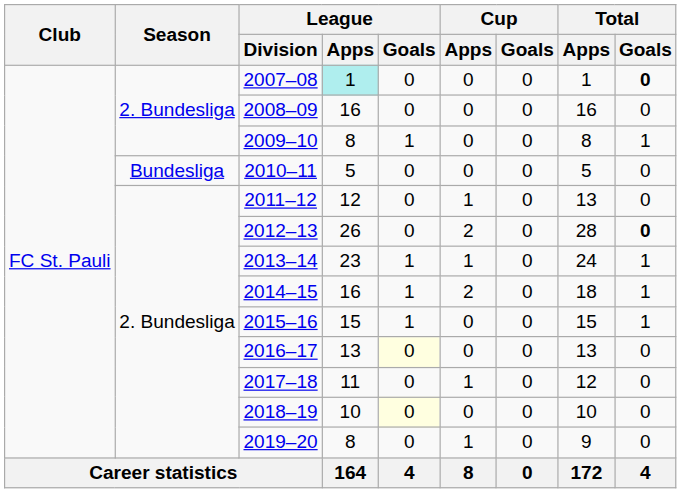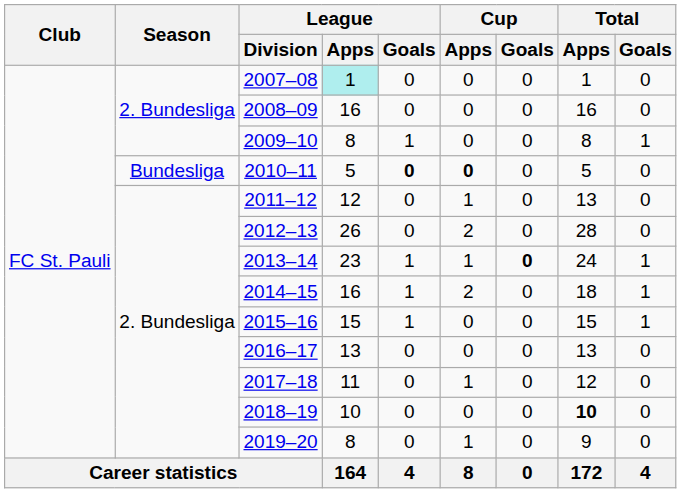2007–08 | Total / Goals: bold -> normal
2010–11 | League / Goals: normal -> bold
2010–11 | Cup / Apps: normal -> bold
2012–13 | Total / Goals: bold -> normal
2013–14 | Cup / Goals: normal -> bold
2016–17 | League / Goals: lightyellow background -> no background
2018–19 | League / Goals: lightyellow background -> no background
2018–19 | Total / Apps: normal -> bold
